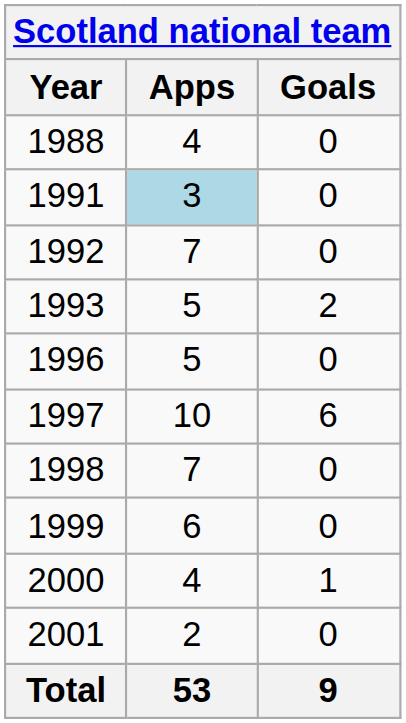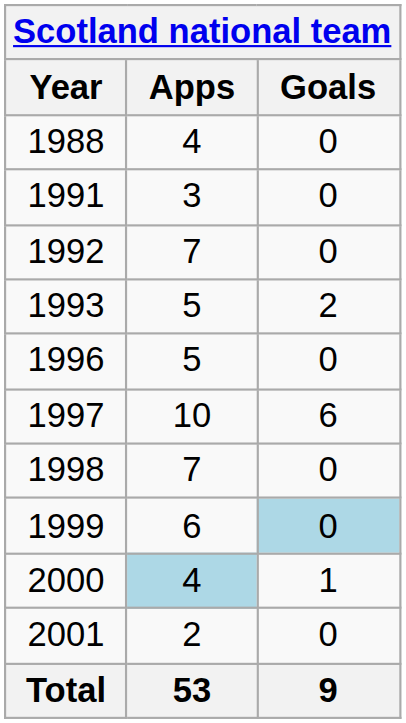1991 | Apps: lightblue background -> no background
1999 | Goals: no background -> lightblue background
2000 | Apps: no background -> lightblue background
